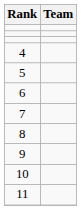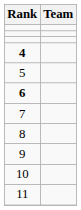row 5 | Rank: normal -> bold
row 7 | Rank: normal -> bold
